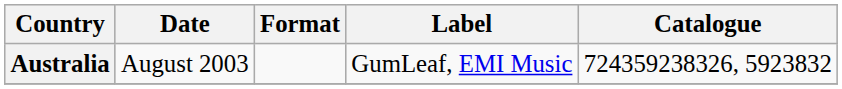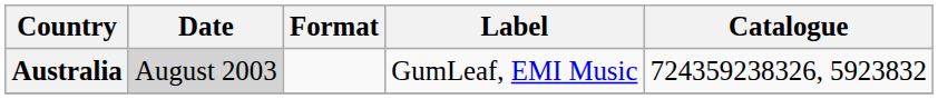Australia | Date: no background -> lightgrey background
